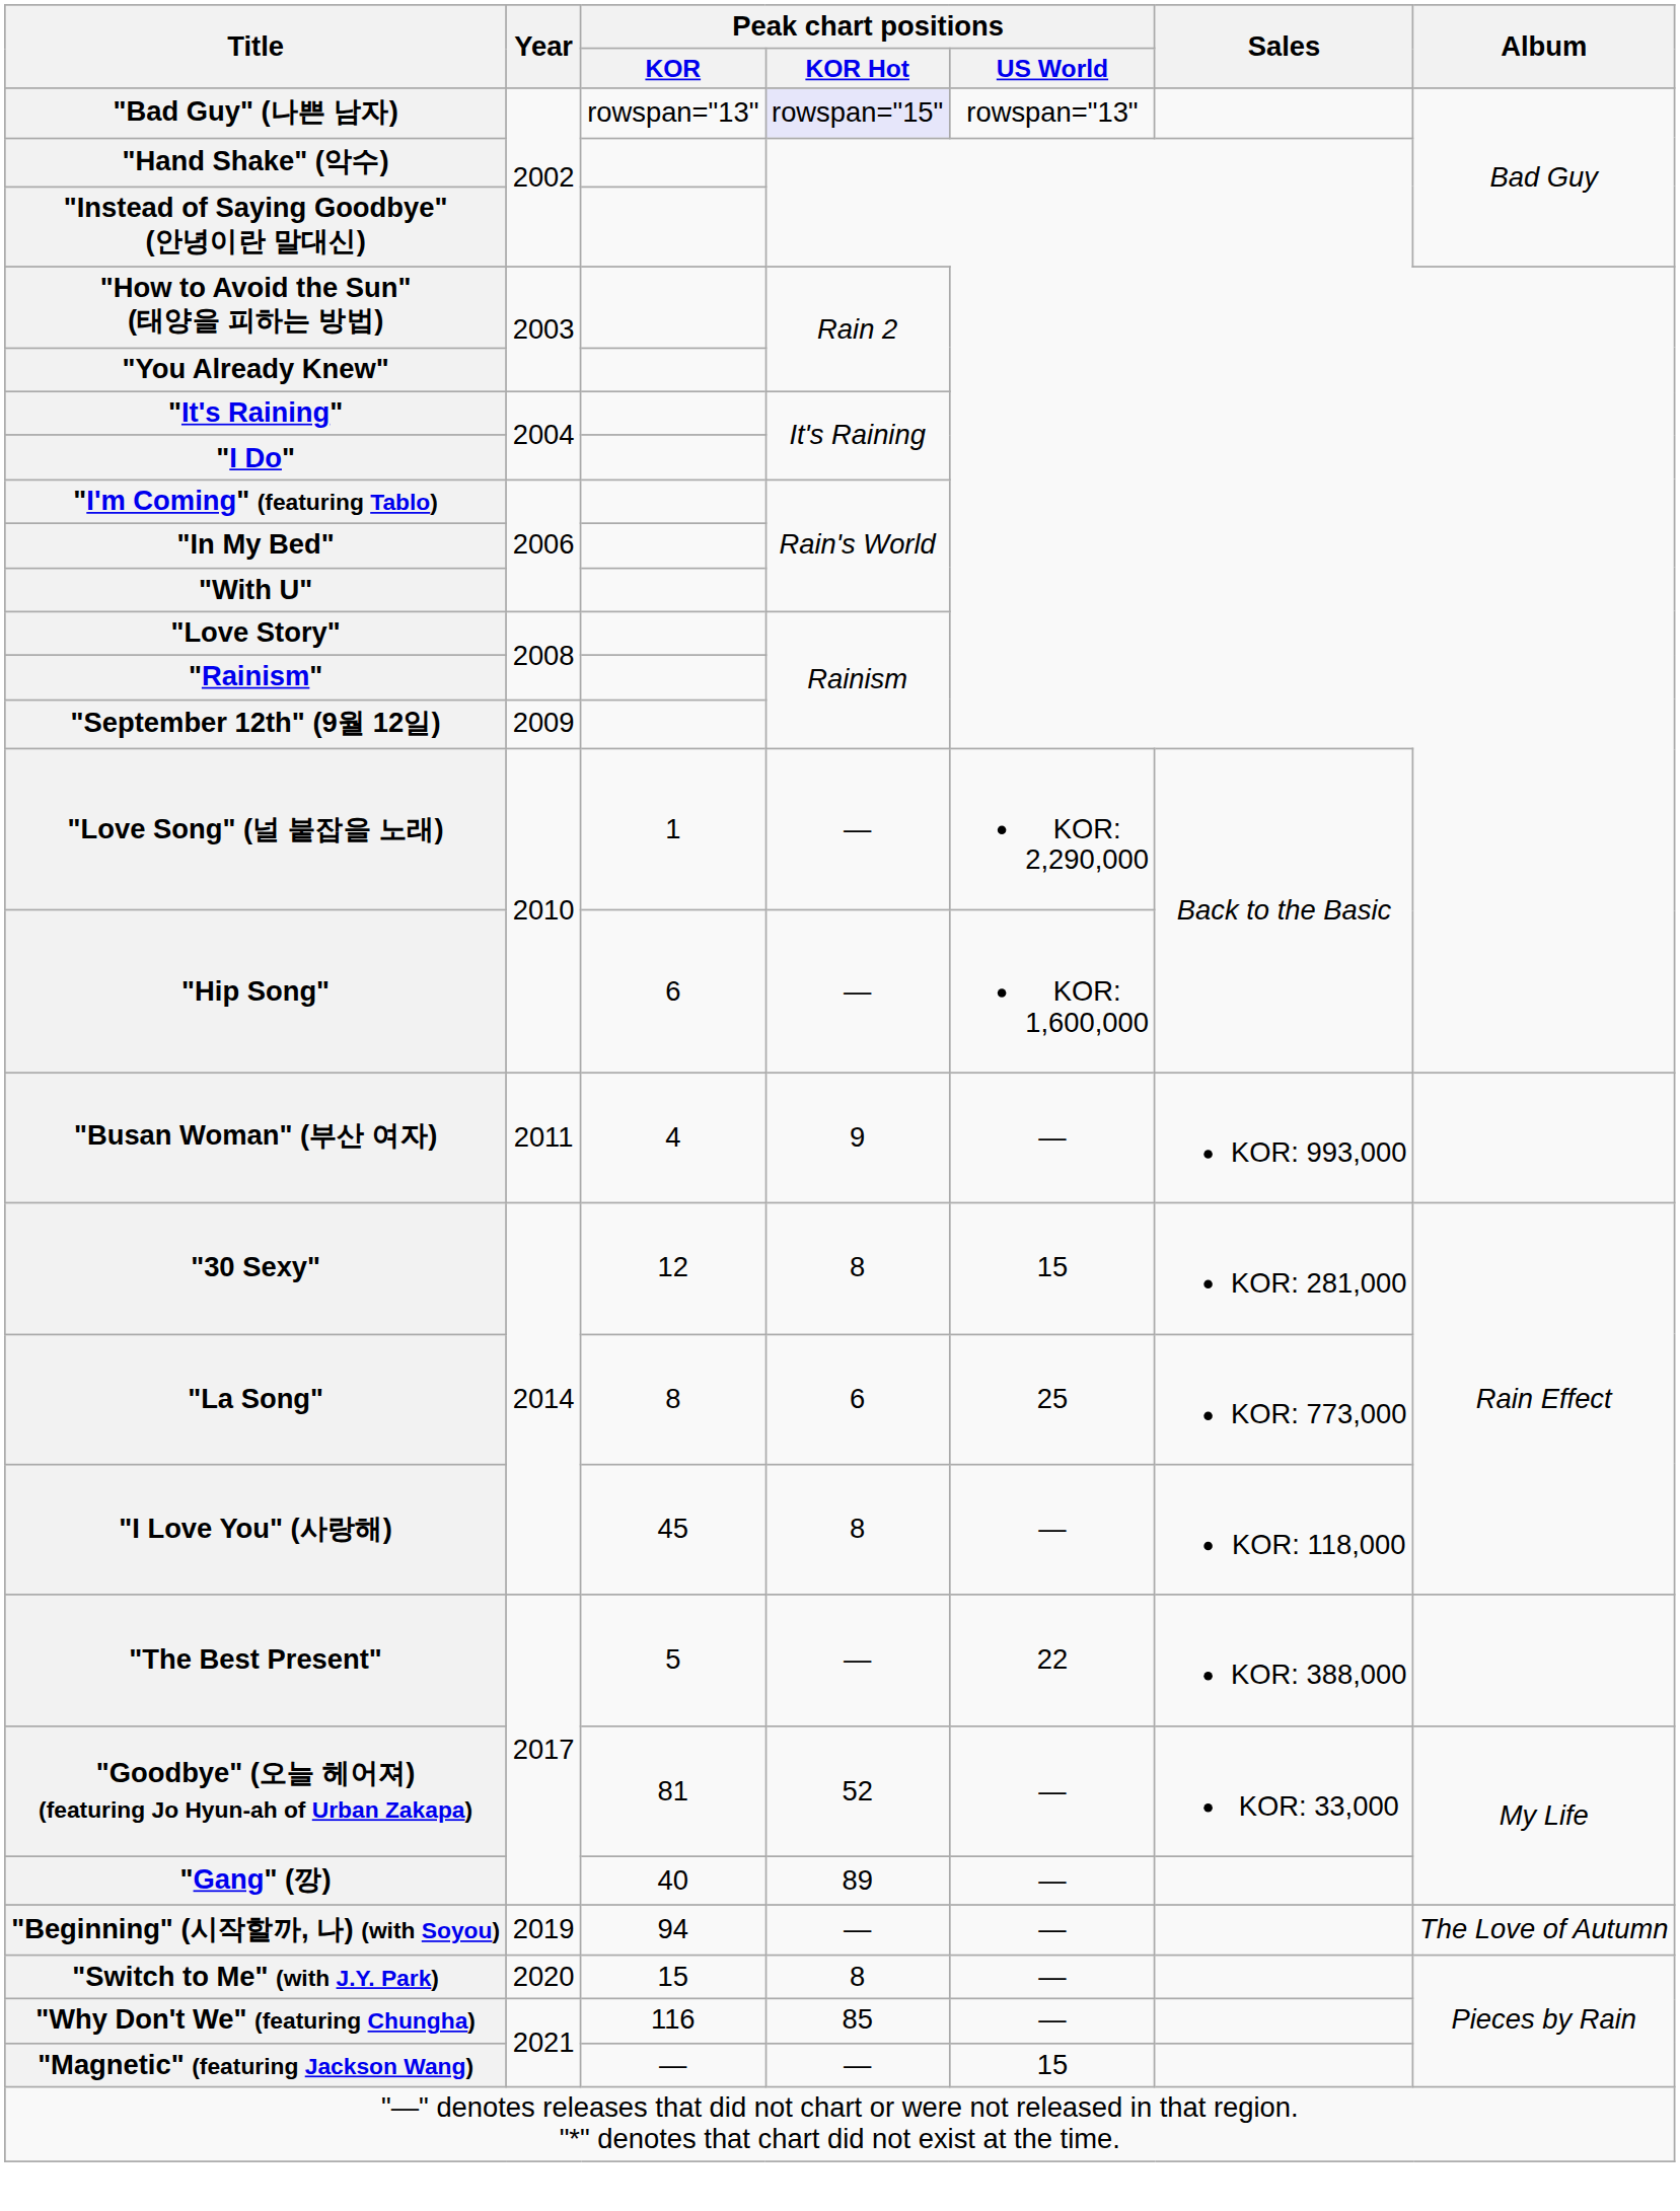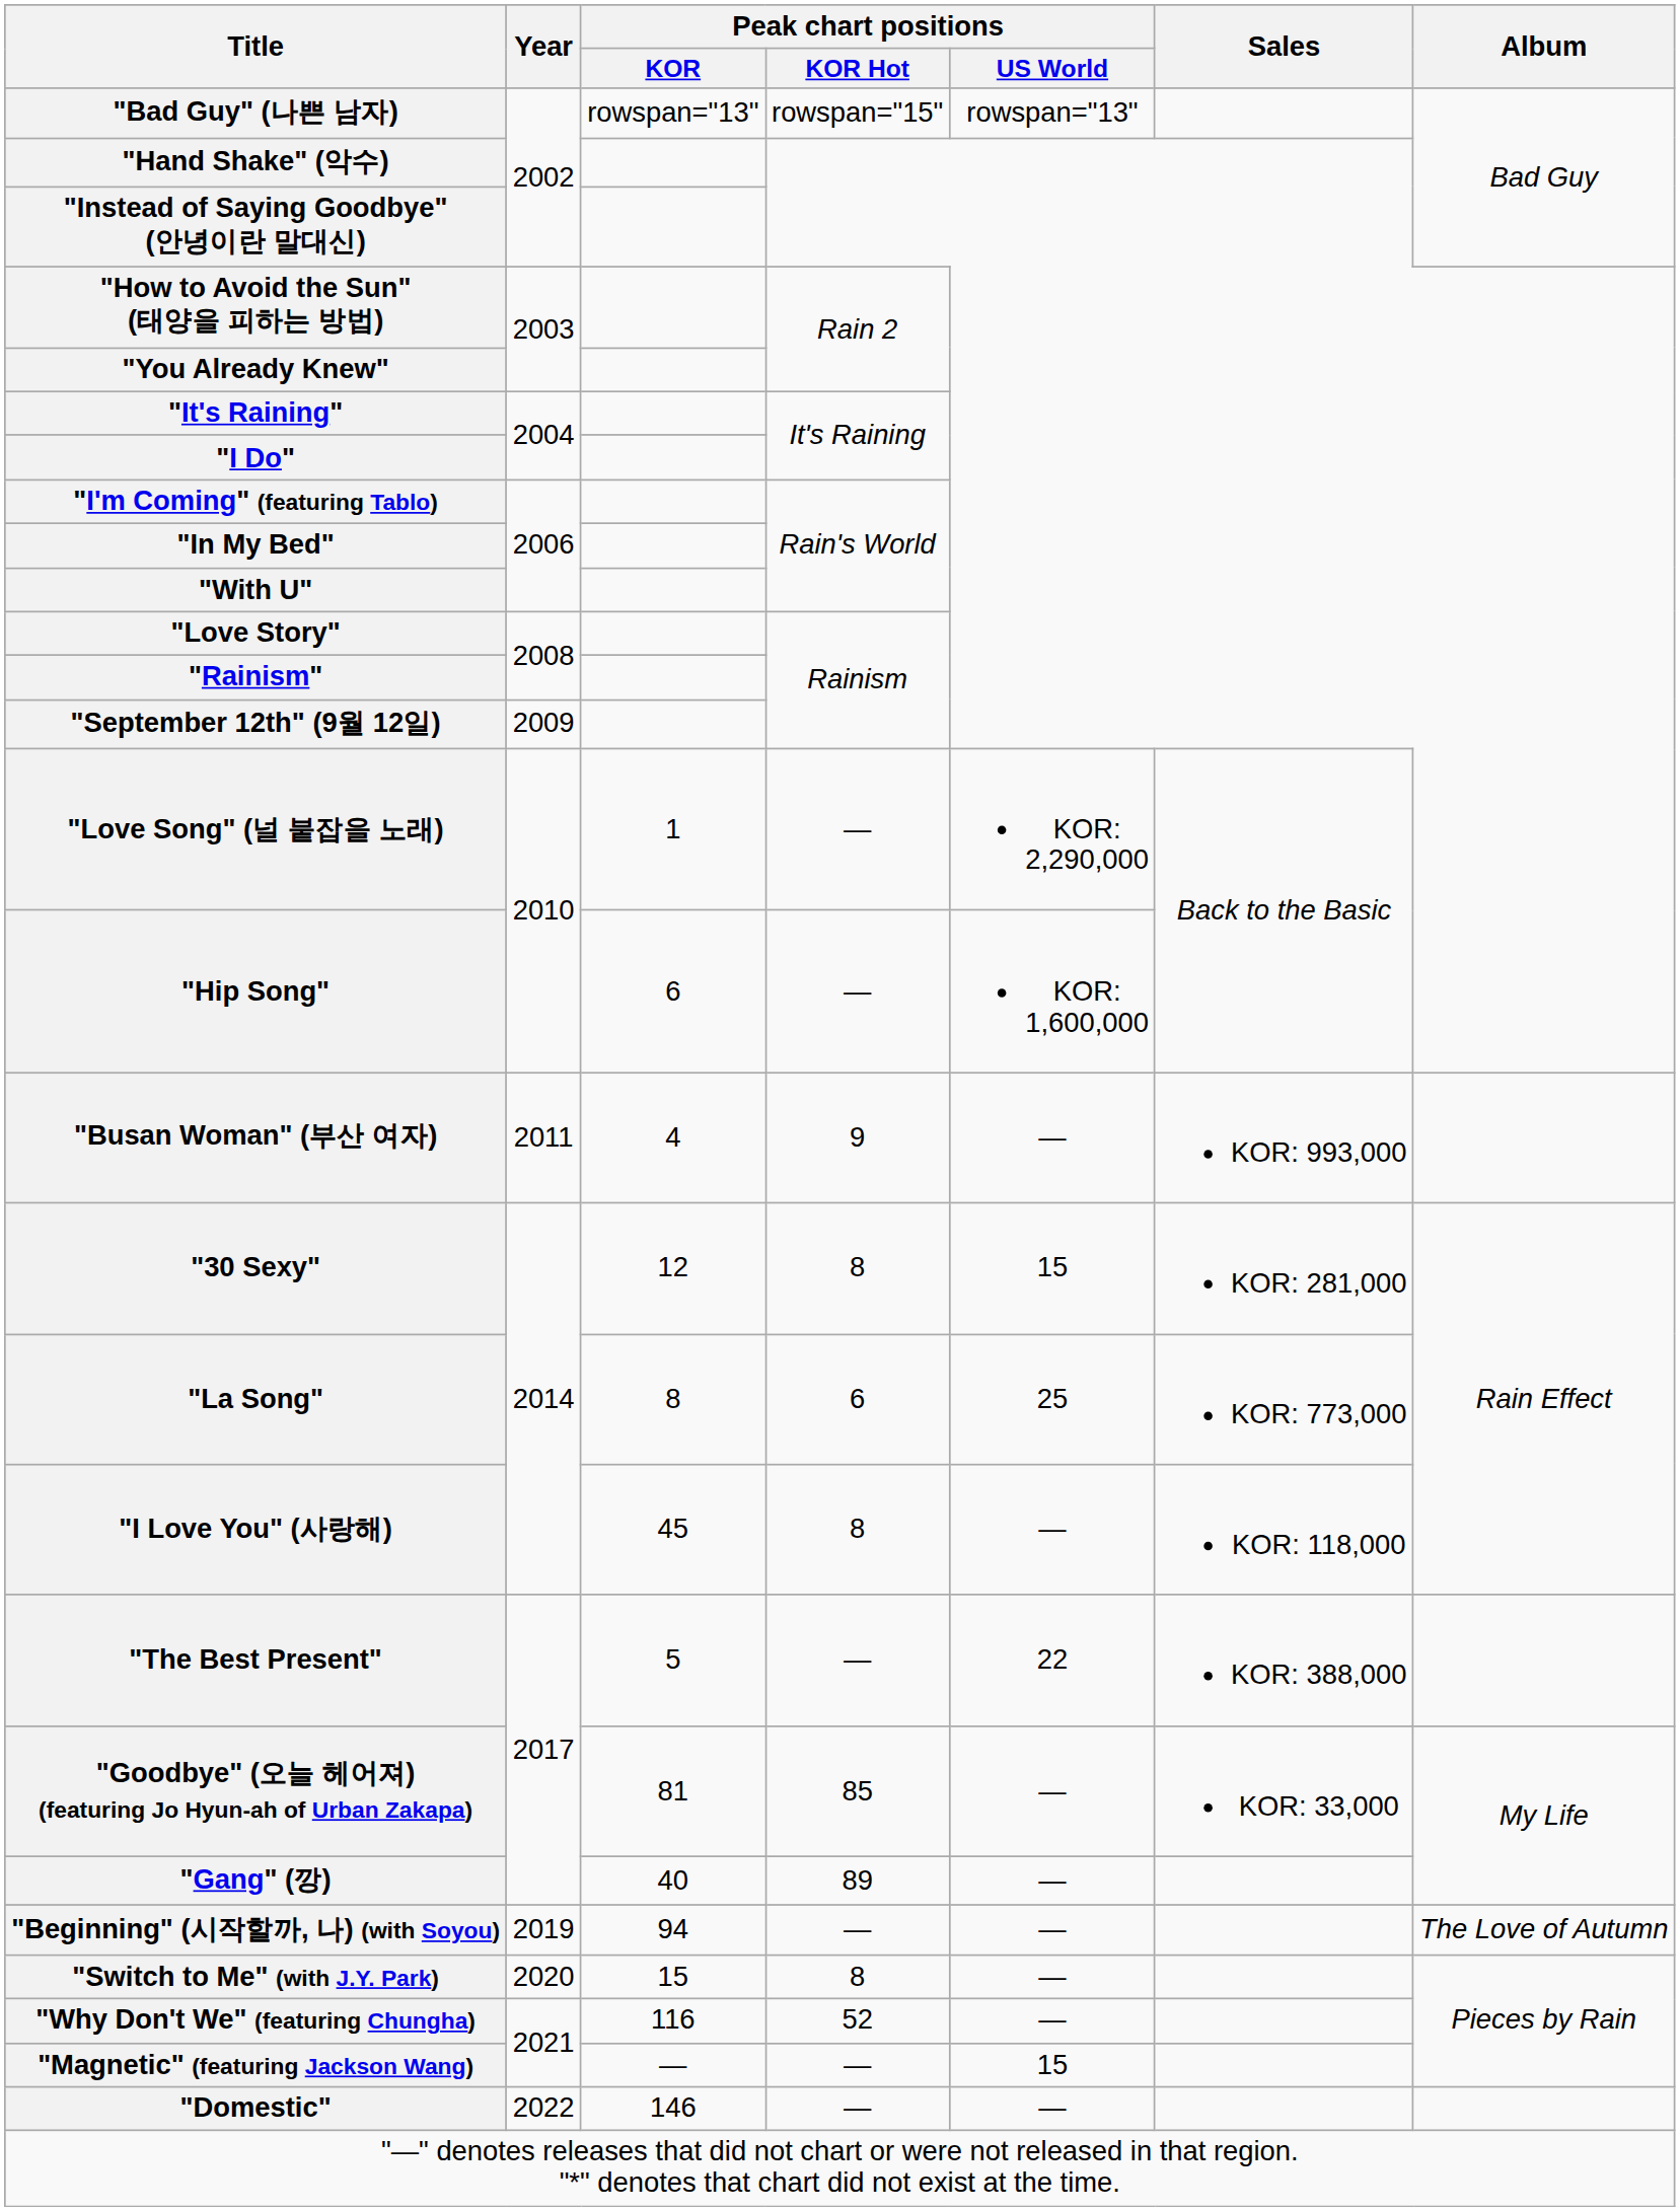"Bad Guy" (나쁜 남자) | Peak chart positions / KOR Hot: lavender background -> no background
"Goodbye" (오늘 헤어져) (featuring Jo Hyun-ah of Urban Zakapa) | Peak chart positions / KOR Hot: 52 -> 85
"Why Don't We" (featuring Chungha) | Peak chart positions / KOR Hot: 85 -> 52
+ row: "Domestic" | 2022 | 146 | — | —
